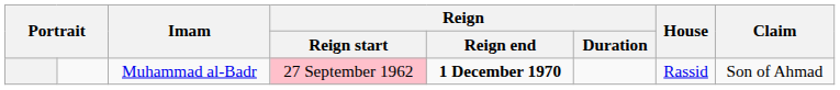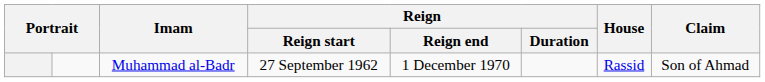Muhammad al-Badr | Reign / Reign start: pink background -> no background
Muhammad al-Badr | Reign / Reign end: bold -> normal
